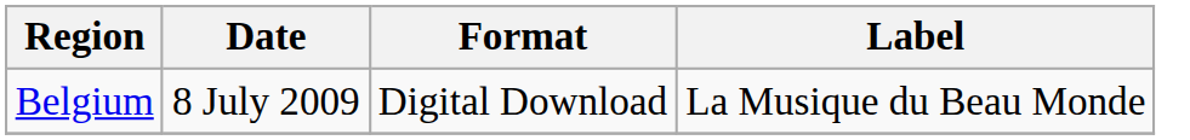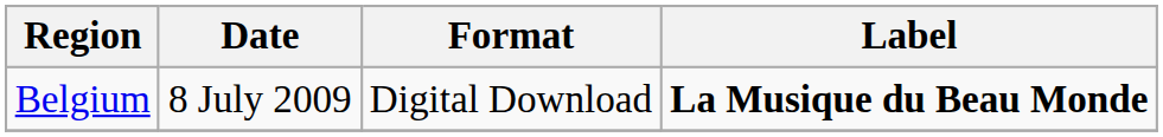Belgium | Label: normal -> bold
